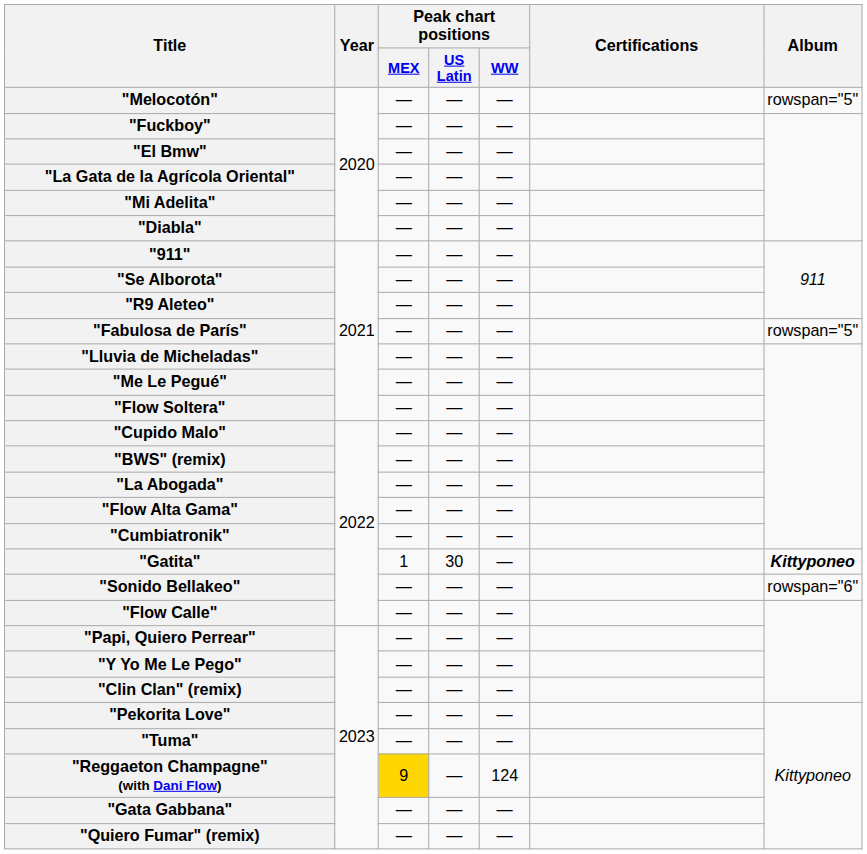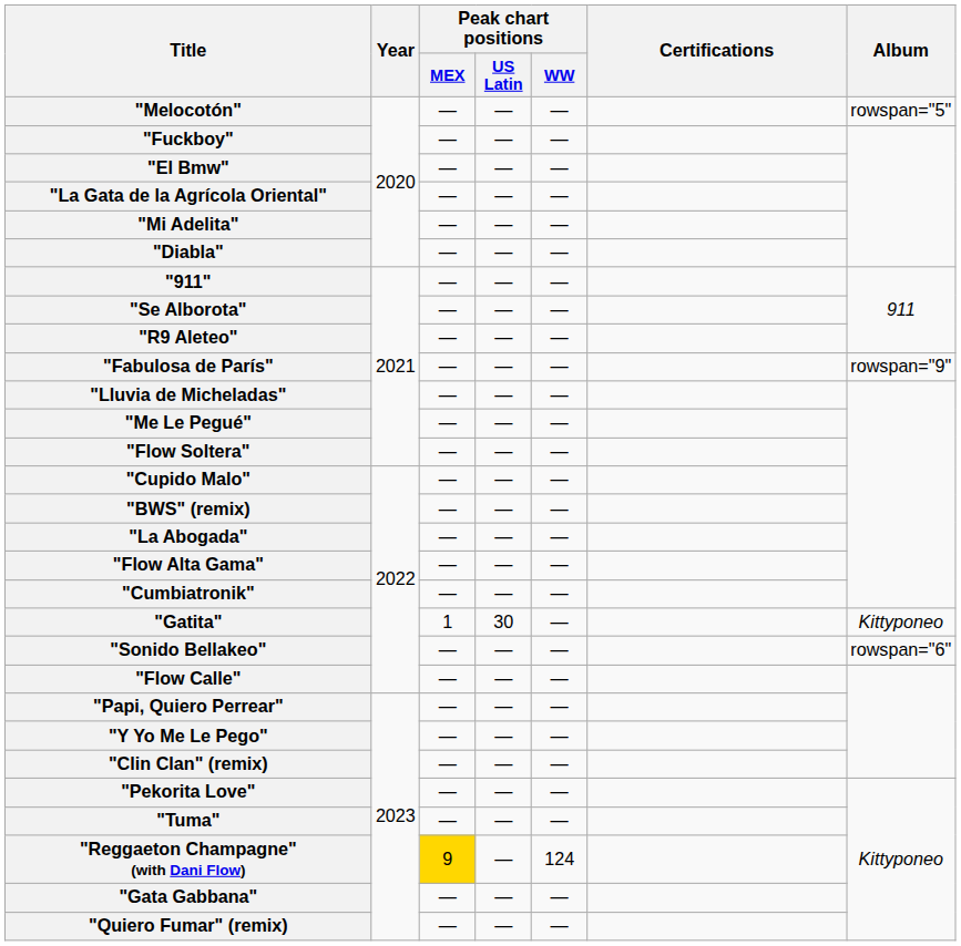"Fabulosa de París" | Album: rowspan="5" -> rowspan="9"
"Gatita" | Album: bold -> normal
